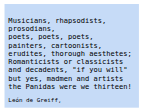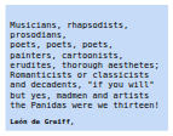row 2 | column 1: normal -> bold
